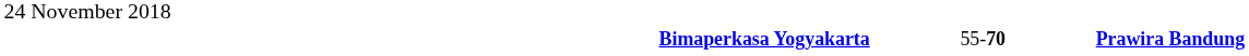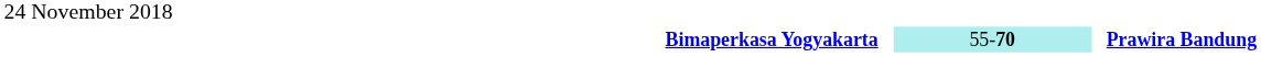Bimaperkasa Yogyakarta | column 2: no background -> paleturquoise background
